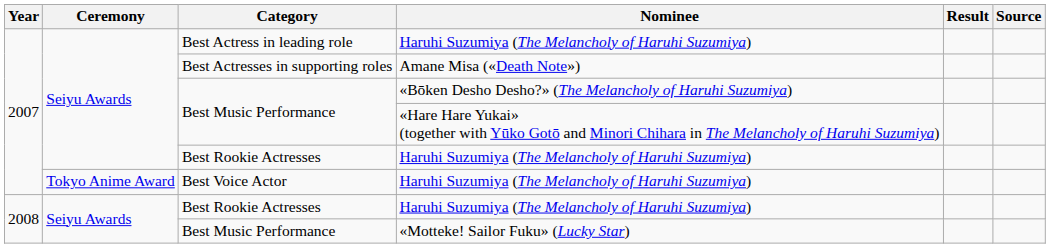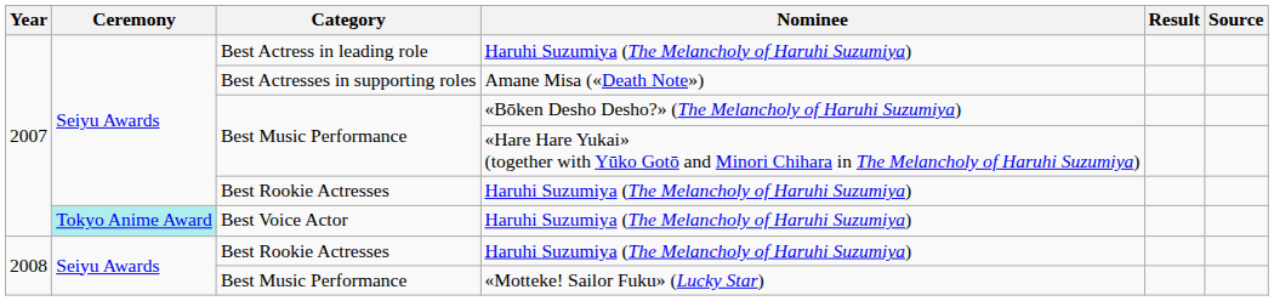Best Voice Actor | Ceremony: no background -> paleturquoise background
